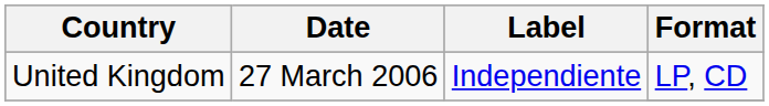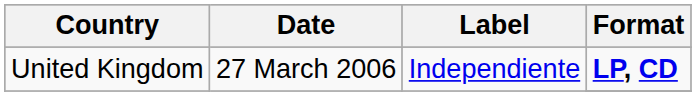row 2 | Format: normal -> bold
